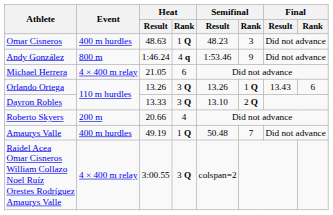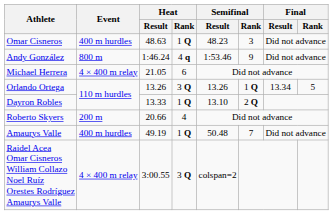Orlando Ortega | Final / Result: 13.43 -> 13.34
Orlando Ortega | Final / Rank: 6 -> 5
Dayron Robles | Heat / Rank: 3 Q -> 1 Q
